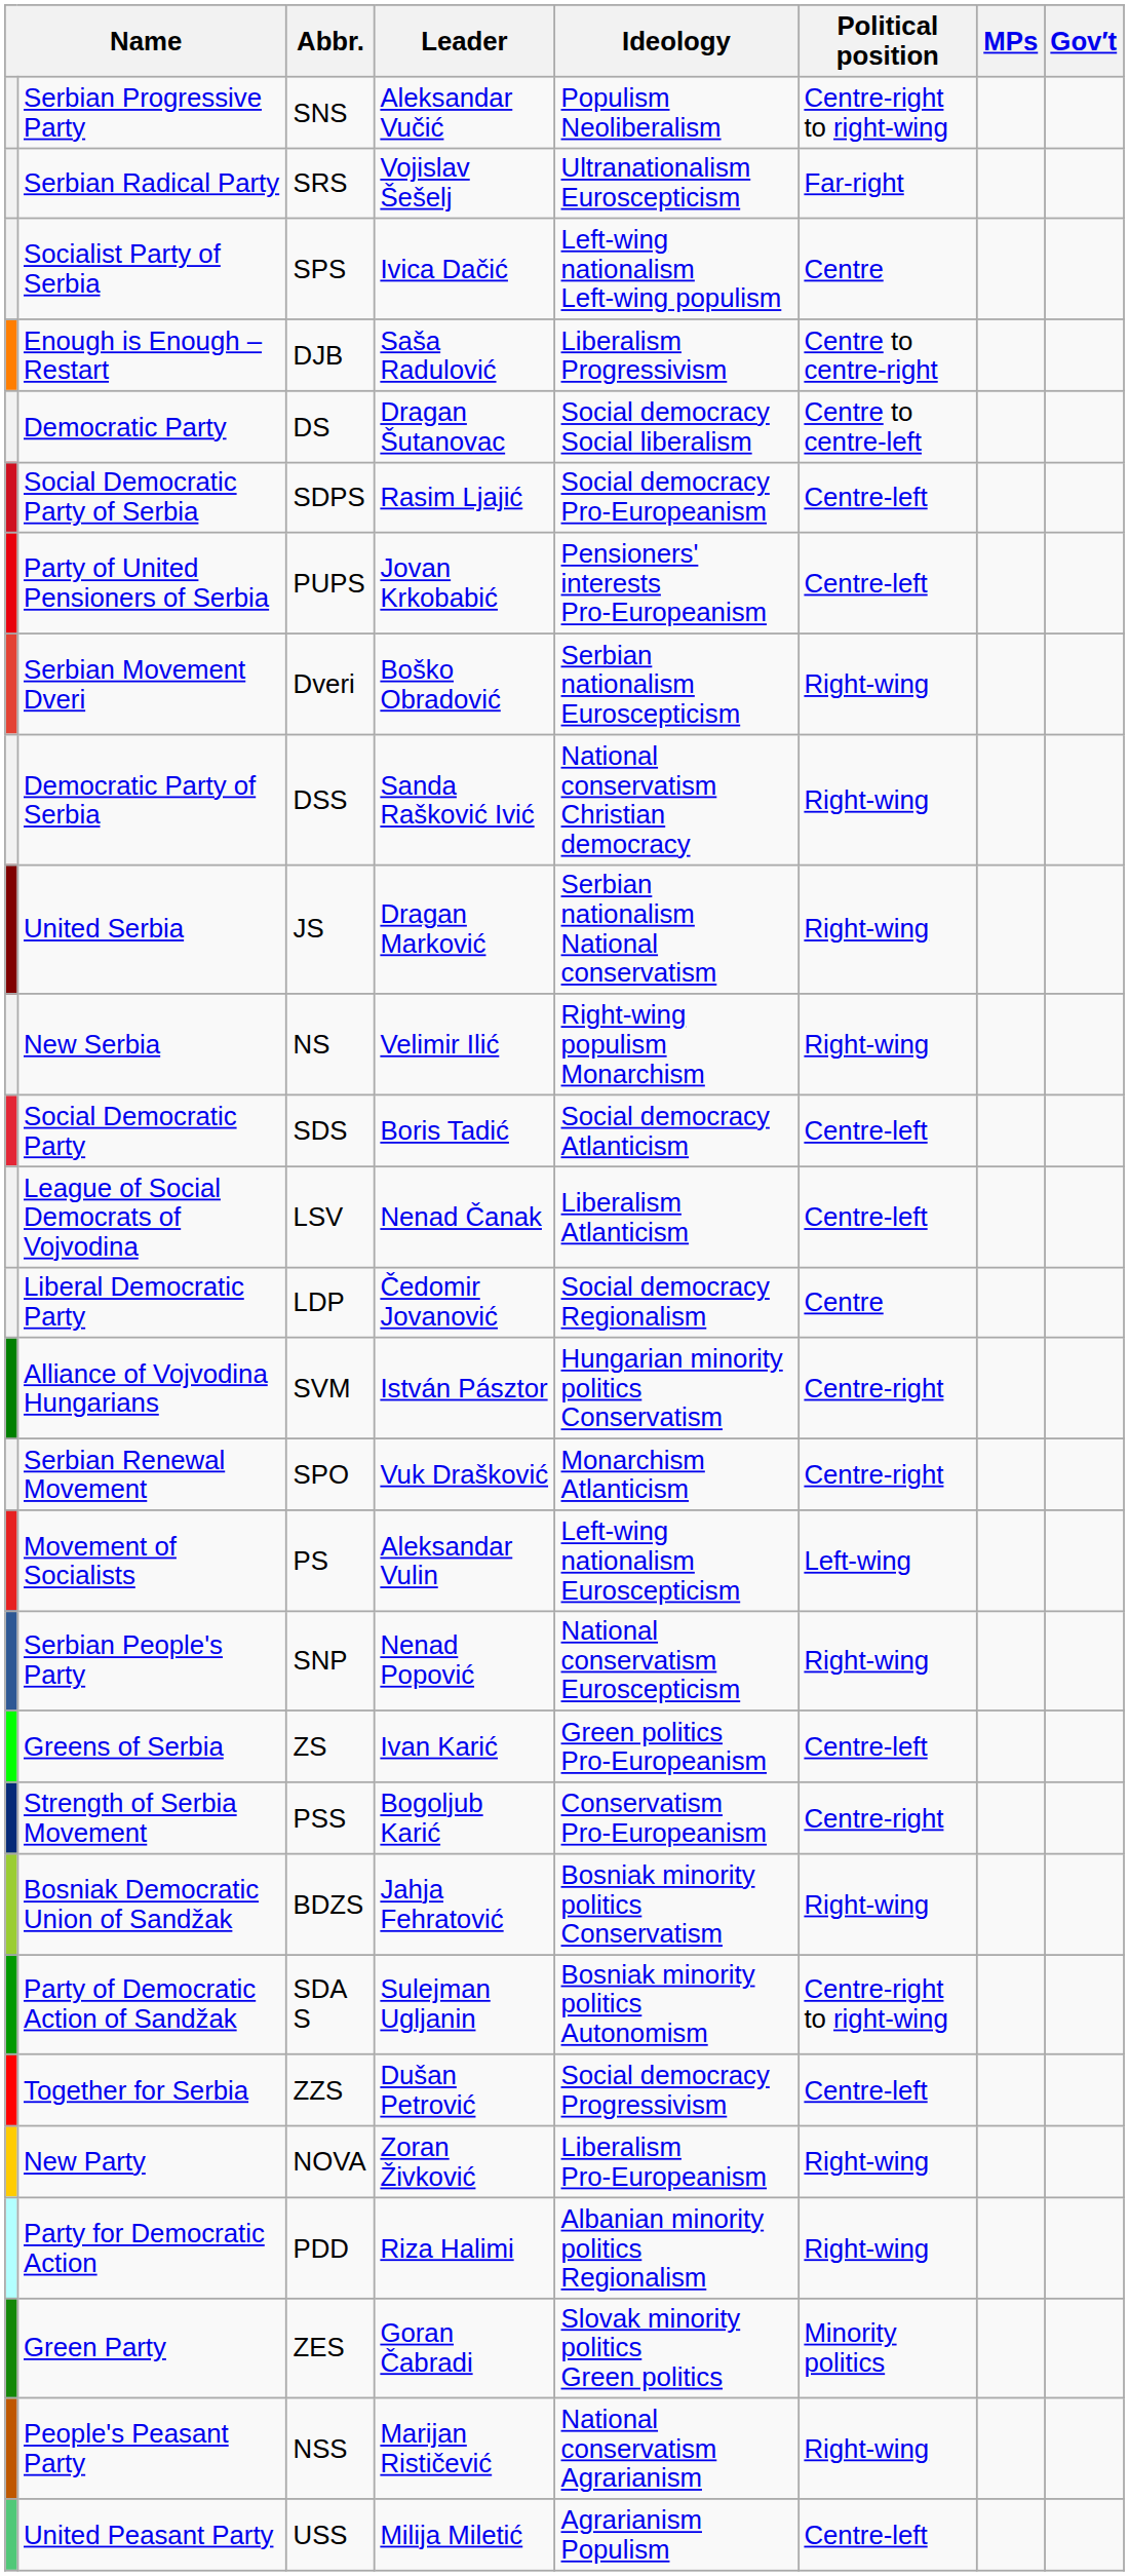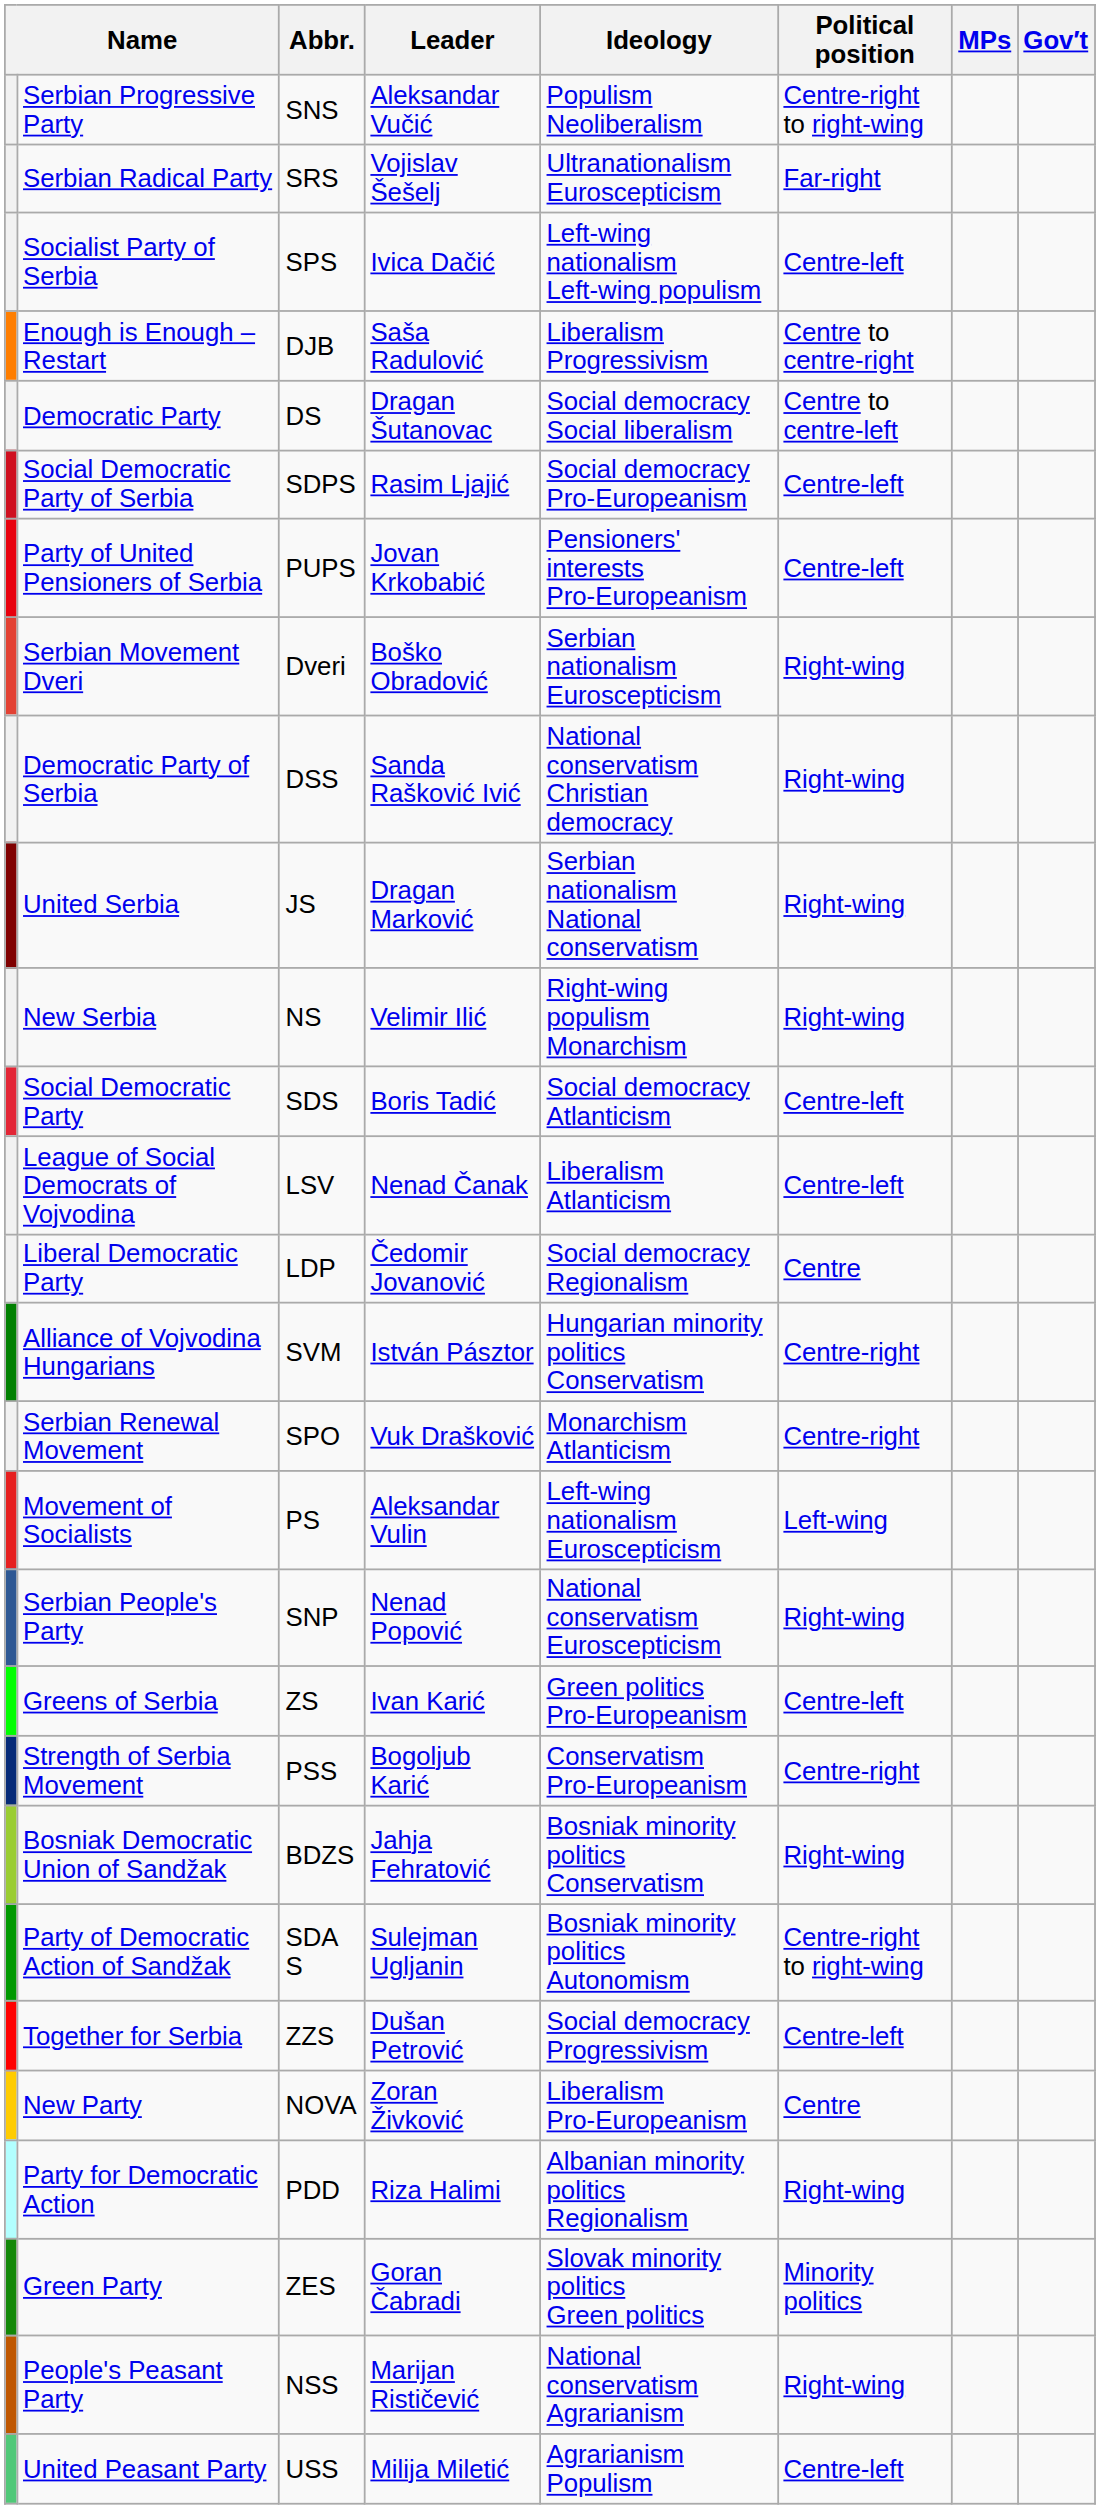Socialist Party of Serbia | Political position: Centre -> Centre-left
New Party | Political position: Right-wing -> Centre
